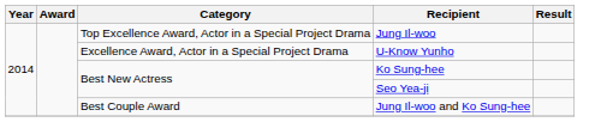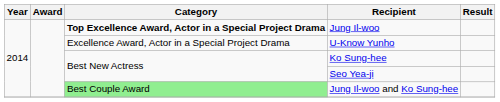Jung Il-woo | Category: normal -> bold
Jung Il-woo and Ko Sung-hee | Category: no background -> lightgreen background
